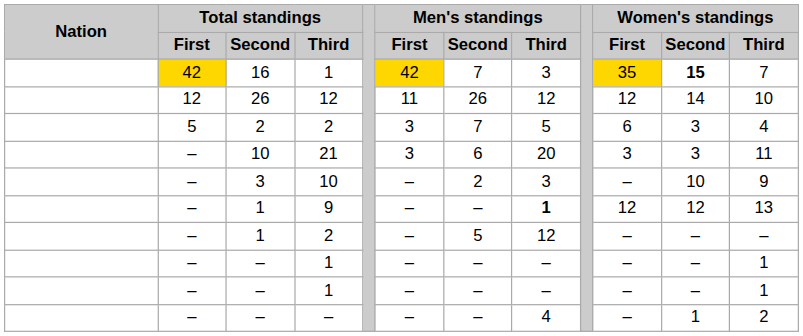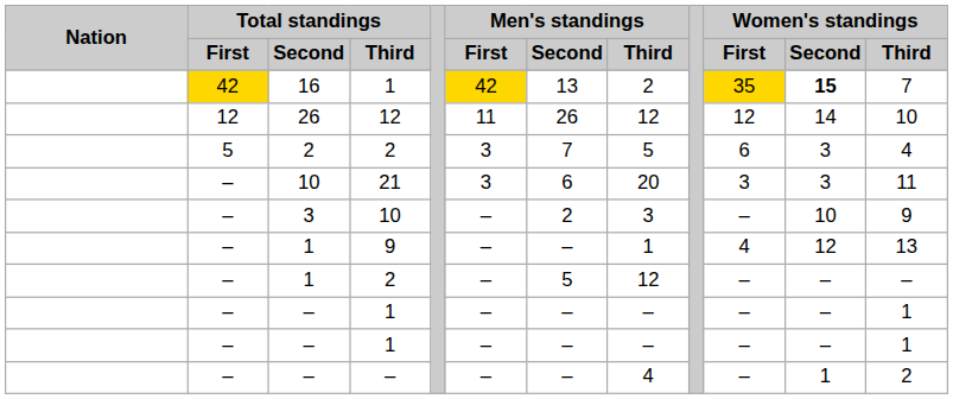16 | Men's standings / Second: 7 -> 13
16 | Men's standings / Third: 3 -> 2
1 / 9 | Men's standings / Third: bold -> normal
1 / 9 | Women's standings / First: 12 -> 4
